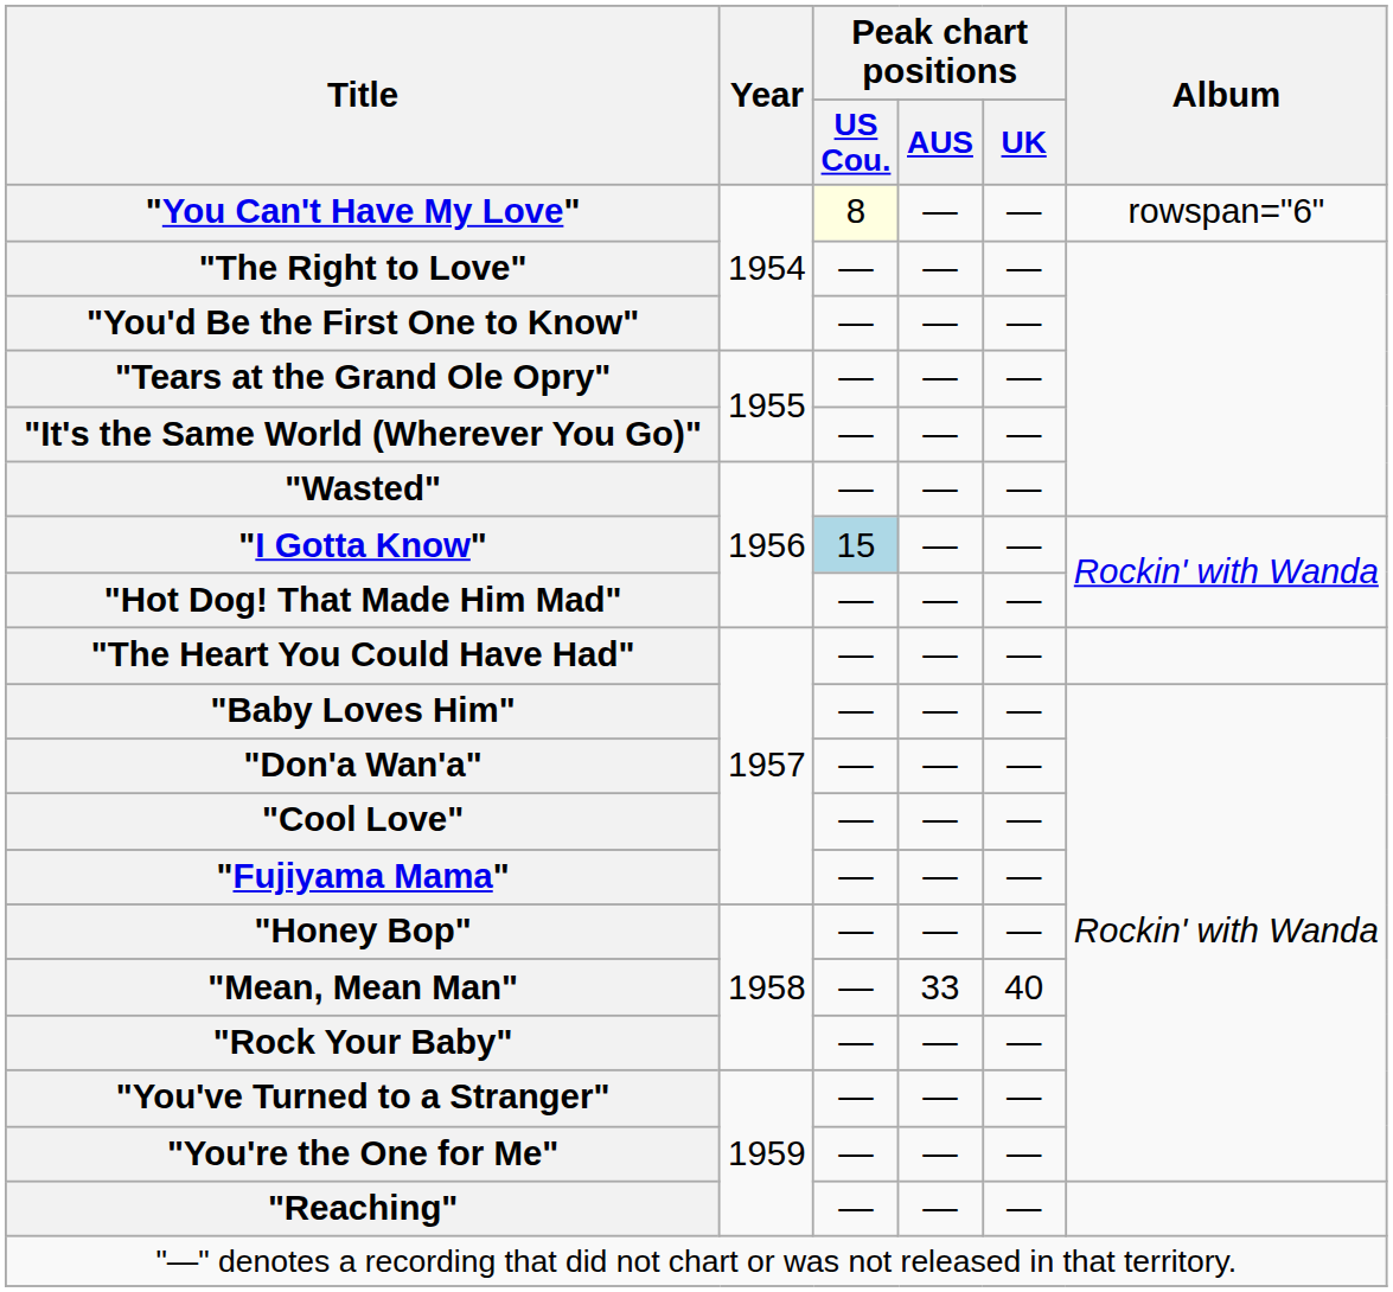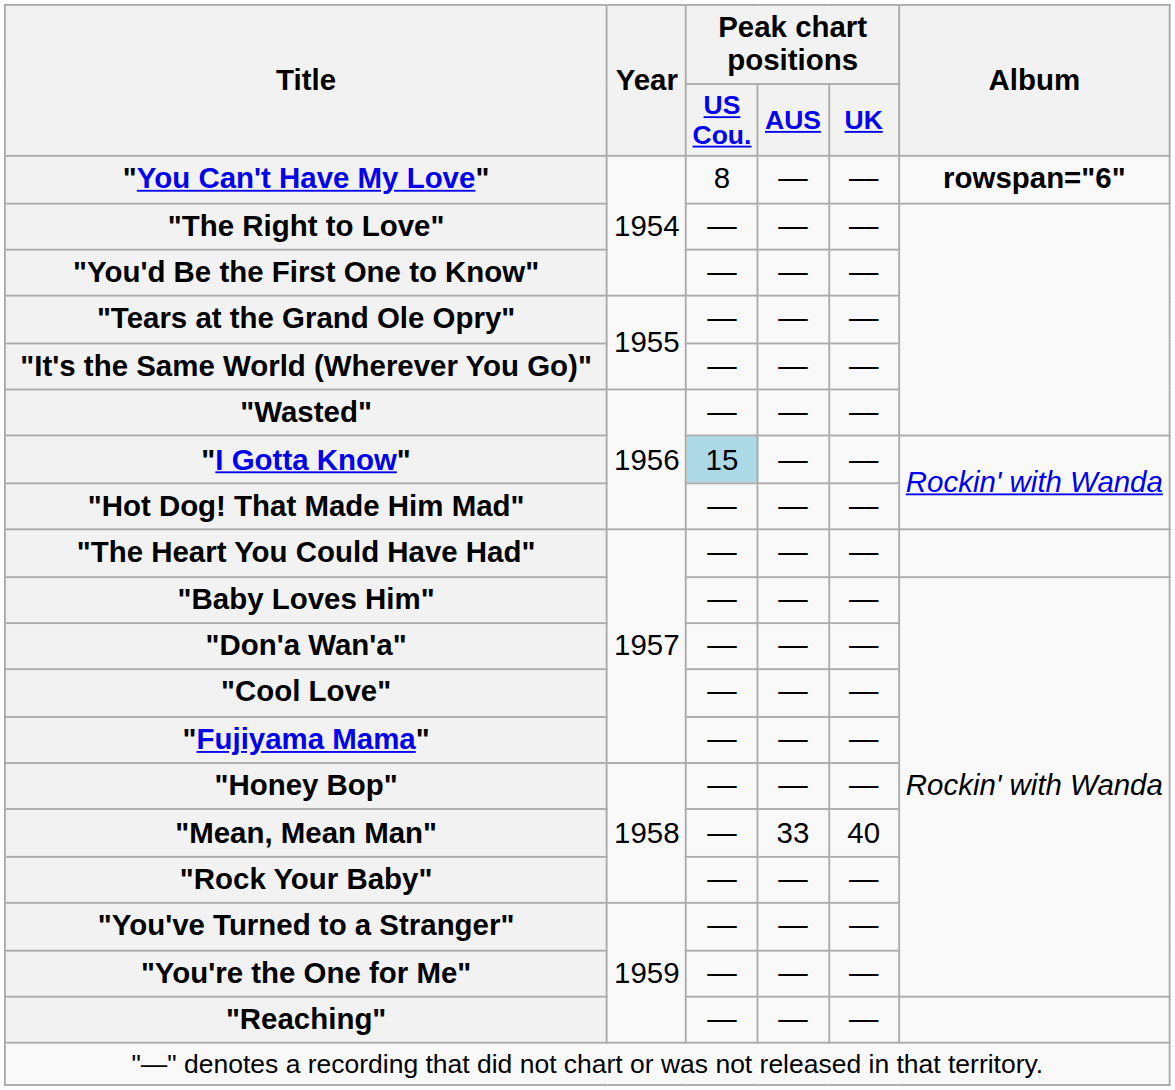"You Can't Have My Love" | Peak chart positions / US Cou.: lightyellow background -> no background
"You Can't Have My Love" | Album: normal -> bold
